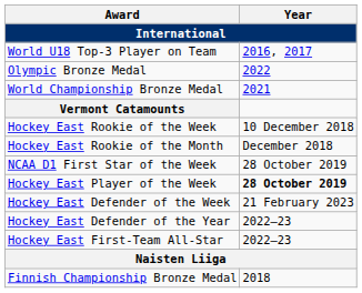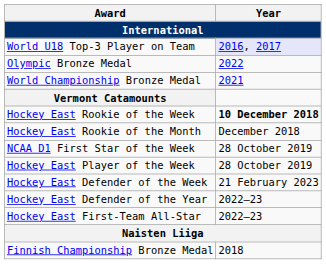World U18 Top-3 Player on Team | Year: no background -> lavender background
Hockey East Rookie of the Week | Year: normal -> bold
Hockey East Player of the Week | Year: bold -> normal
